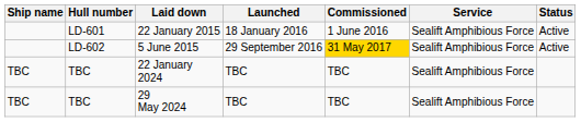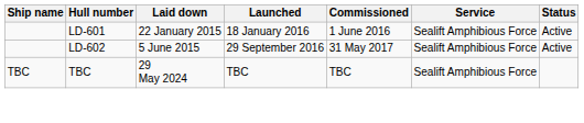5 June 2015 | Commissioned: gold background -> no background
- row: TBC | TBC | 22 January 2024 | TBC | TBC | Sealift Amphibious Force
